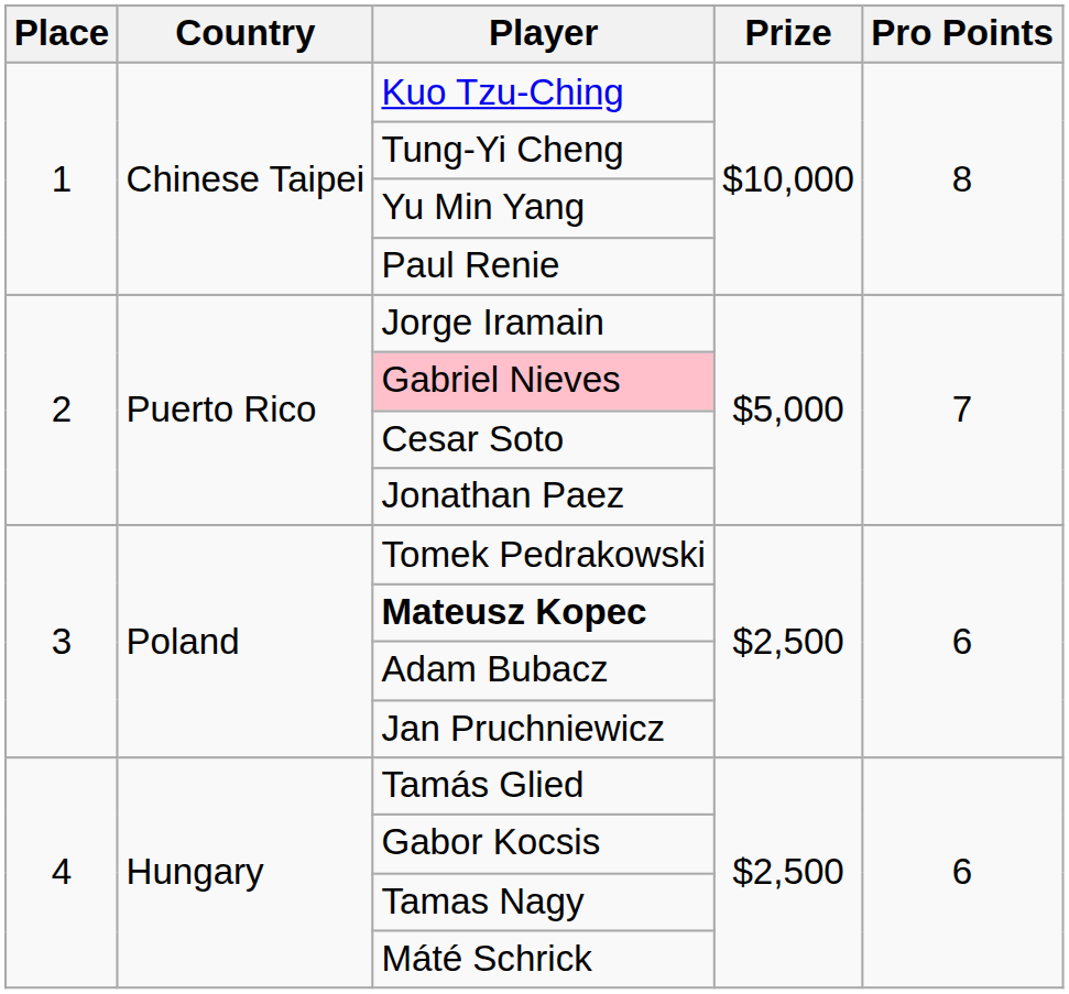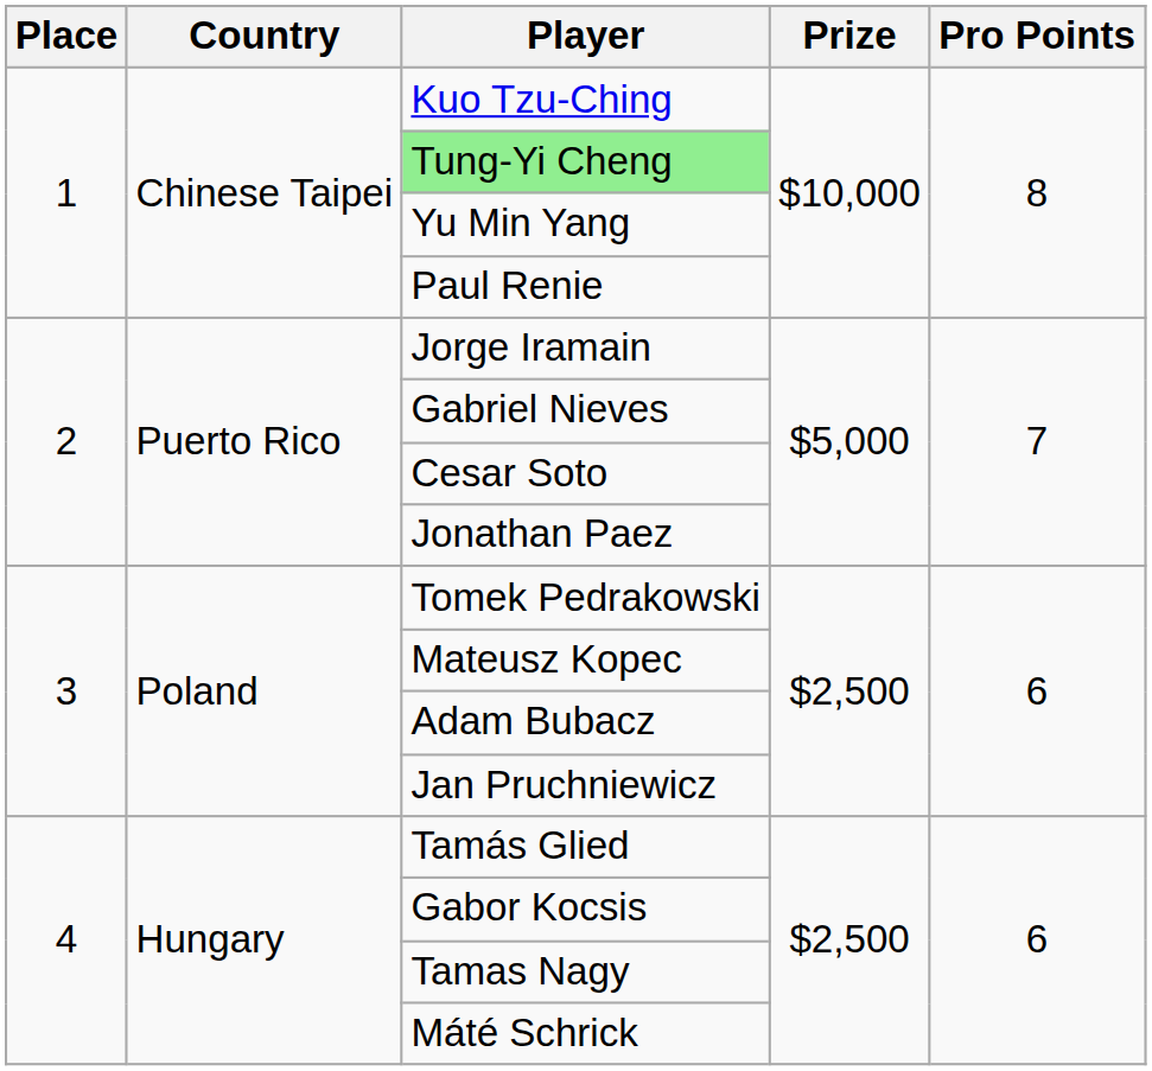Tung-Yi Cheng | Player: no background -> lightgreen background
Gabriel Nieves | Player: pink background -> no background
Mateusz Kopec | Player: bold -> normal
